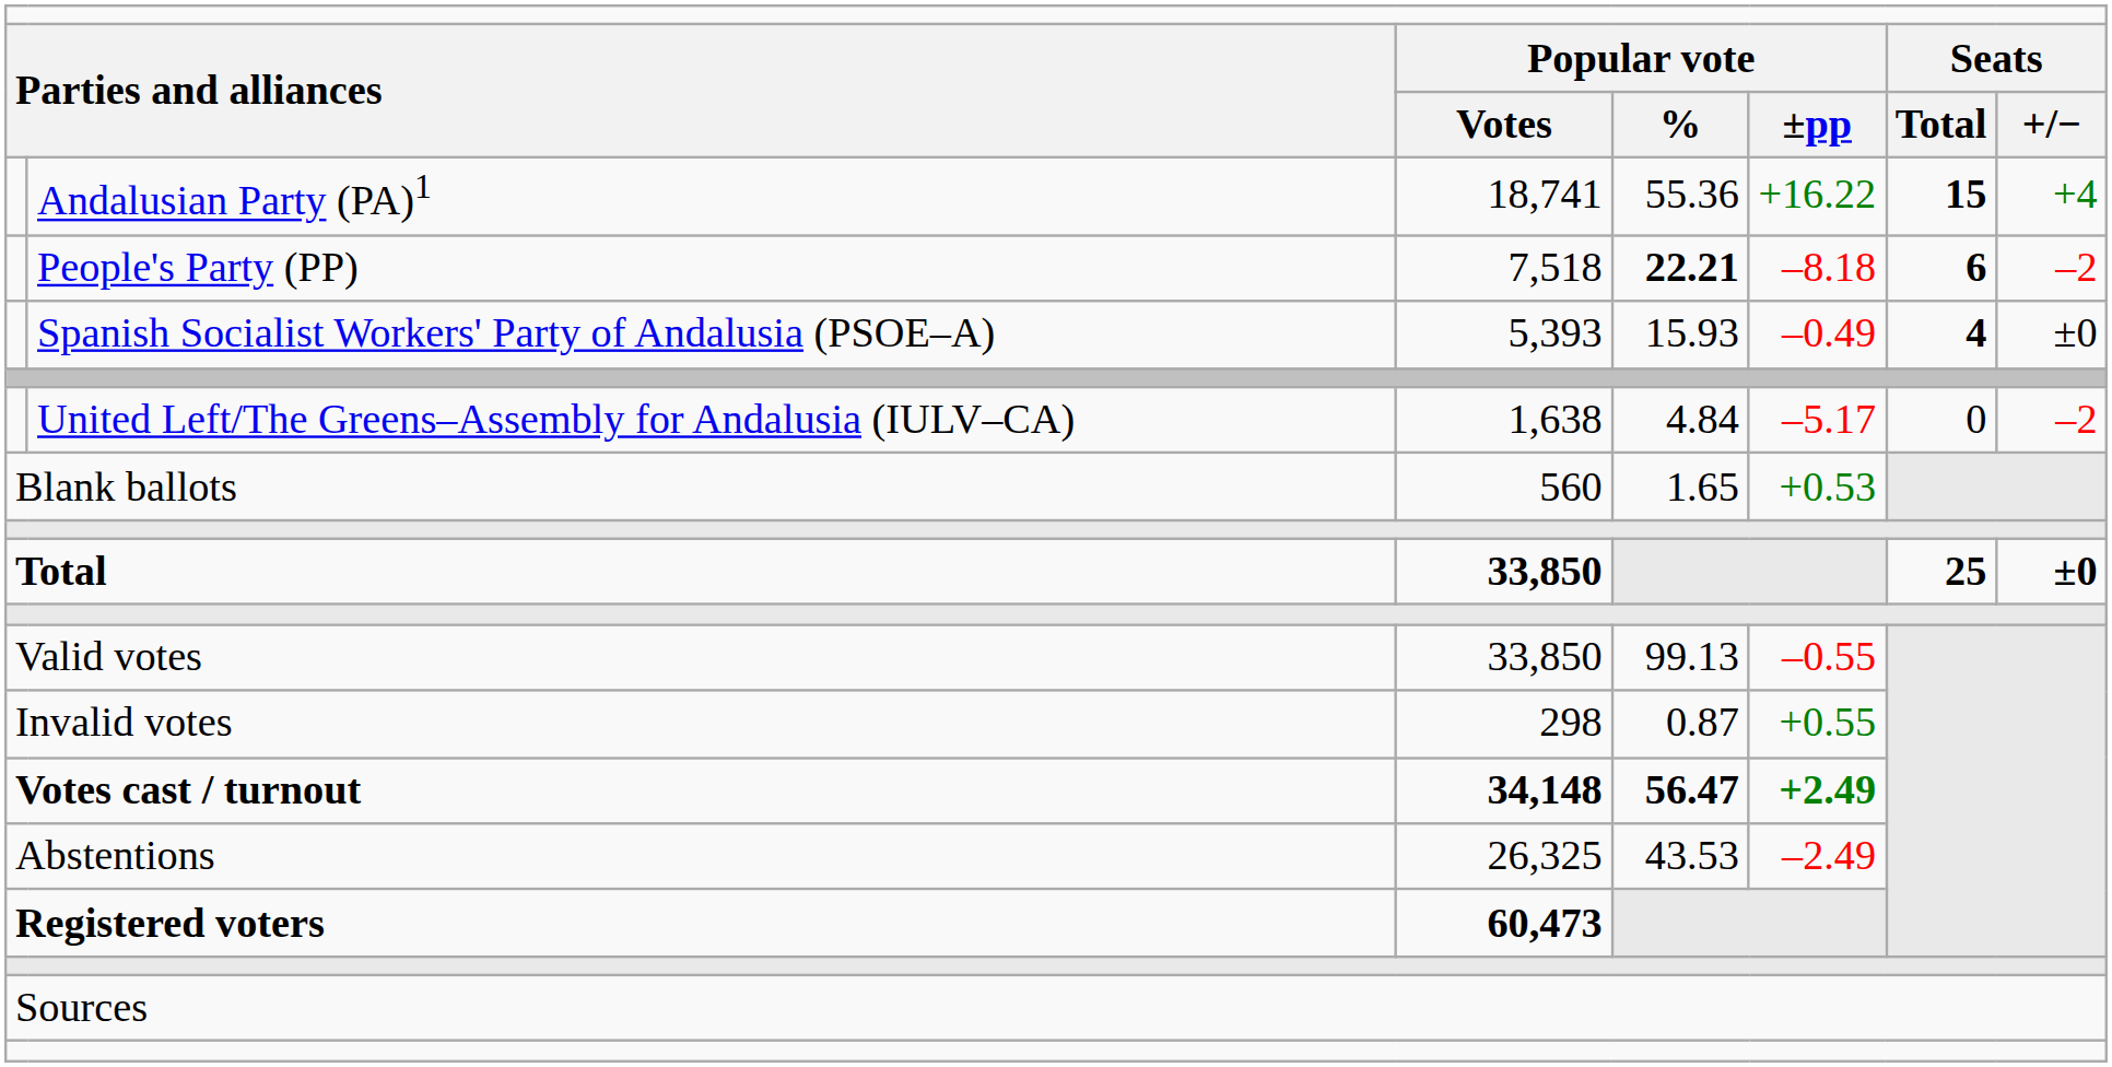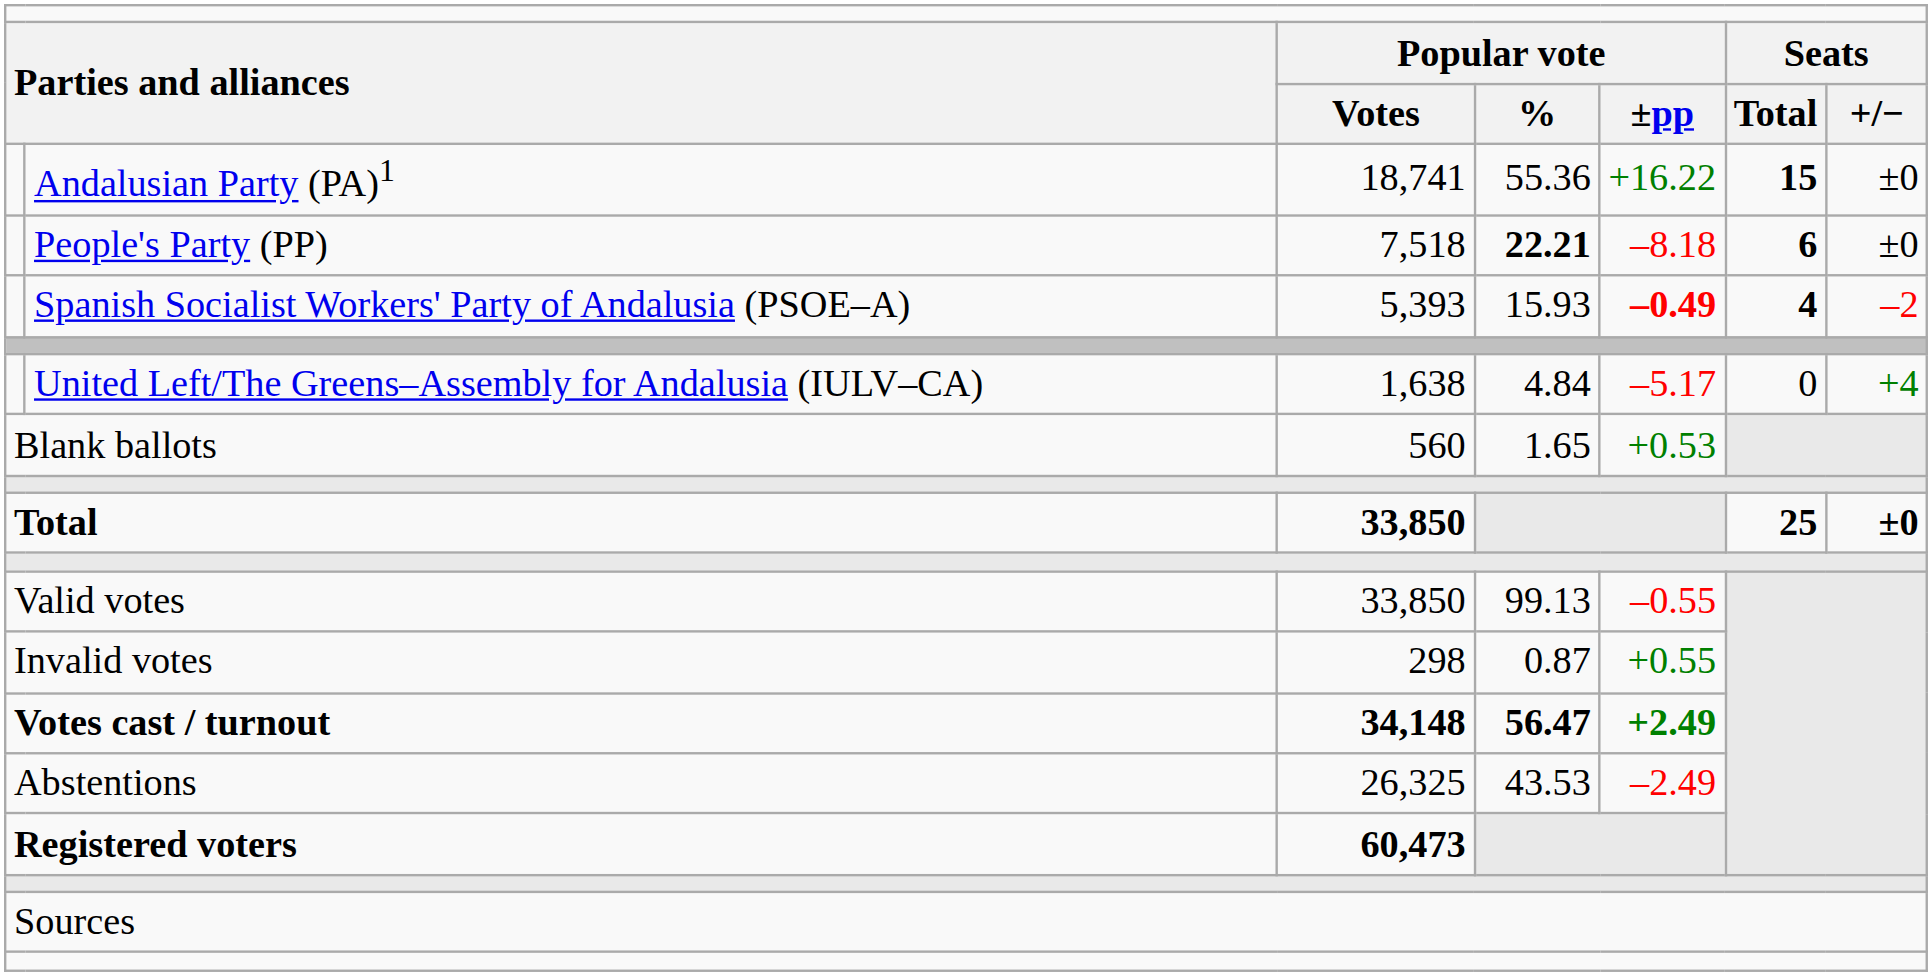Andalusian Party (PA)1 | column 7: +4 -> ±0
People's Party (PP) | column 7: –2 -> ±0
Spanish Socialist Workers' Party of Andalusia (PSOE–A) | column 5: normal -> bold
Spanish Socialist Workers' Party of Andalusia (PSOE–A) | column 7: ±0 -> –2
United Left/The Greens–Assembly for Andalusia (IULV–CA) | column 7: –2 -> +4
